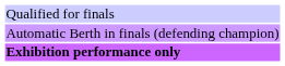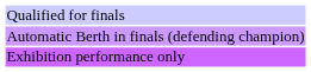row 3 | column 1: bold -> normal
